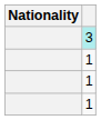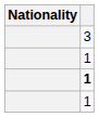row 2 | column 2: paleturquoise background -> no background
row 4 | column 2: normal -> bold
